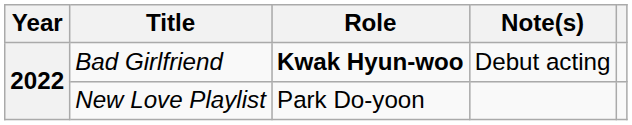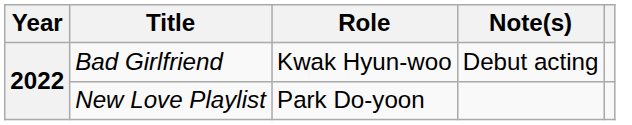Bad Girlfriend | Role: bold -> normal
